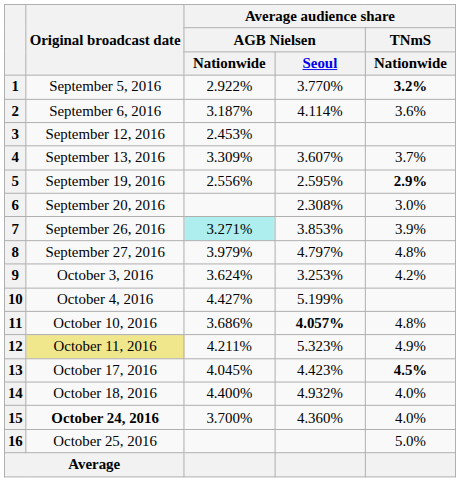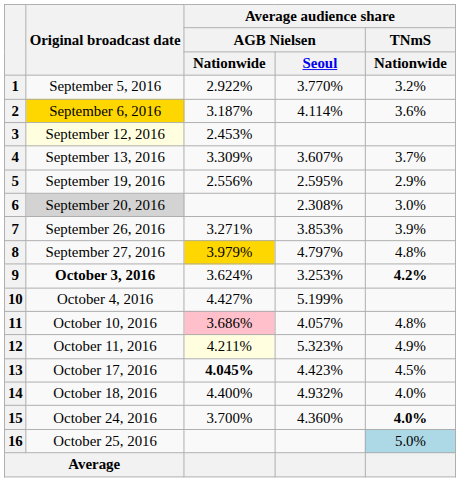1 | Average audience share / TNmS / Nationwide: bold -> normal
2 | Original broadcast date: no background -> gold background
3 | Original broadcast date: no background -> lightyellow background
5 | Average audience share / TNmS / Nationwide: bold -> normal
6 | Original broadcast date: no background -> lightgrey background
7 | Average audience share / AGB Nielsen / Nationwide: paleturquoise background -> no background
8 | Average audience share / AGB Nielsen / Nationwide: no background -> gold background
9 | Original broadcast date: normal -> bold
9 | Average audience share / TNmS / Nationwide: normal -> bold
11 | Average audience share / AGB Nielsen / Nationwide: no background -> pink background
11 | Average audience share / AGB Nielsen / Seoul: bold -> normal
12 | Original broadcast date: khaki background -> no background
12 | Average audience share / AGB Nielsen / Nationwide: no background -> lightyellow background
13 | Average audience share / AGB Nielsen / Nationwide: normal -> bold
13 | Average audience share / TNmS / Nationwide: bold -> normal
15 | Original broadcast date: bold -> normal
15 | Average audience share / TNmS / Nationwide: normal -> bold
16 | Average audience share / TNmS / Nationwide: no background -> lightblue background
